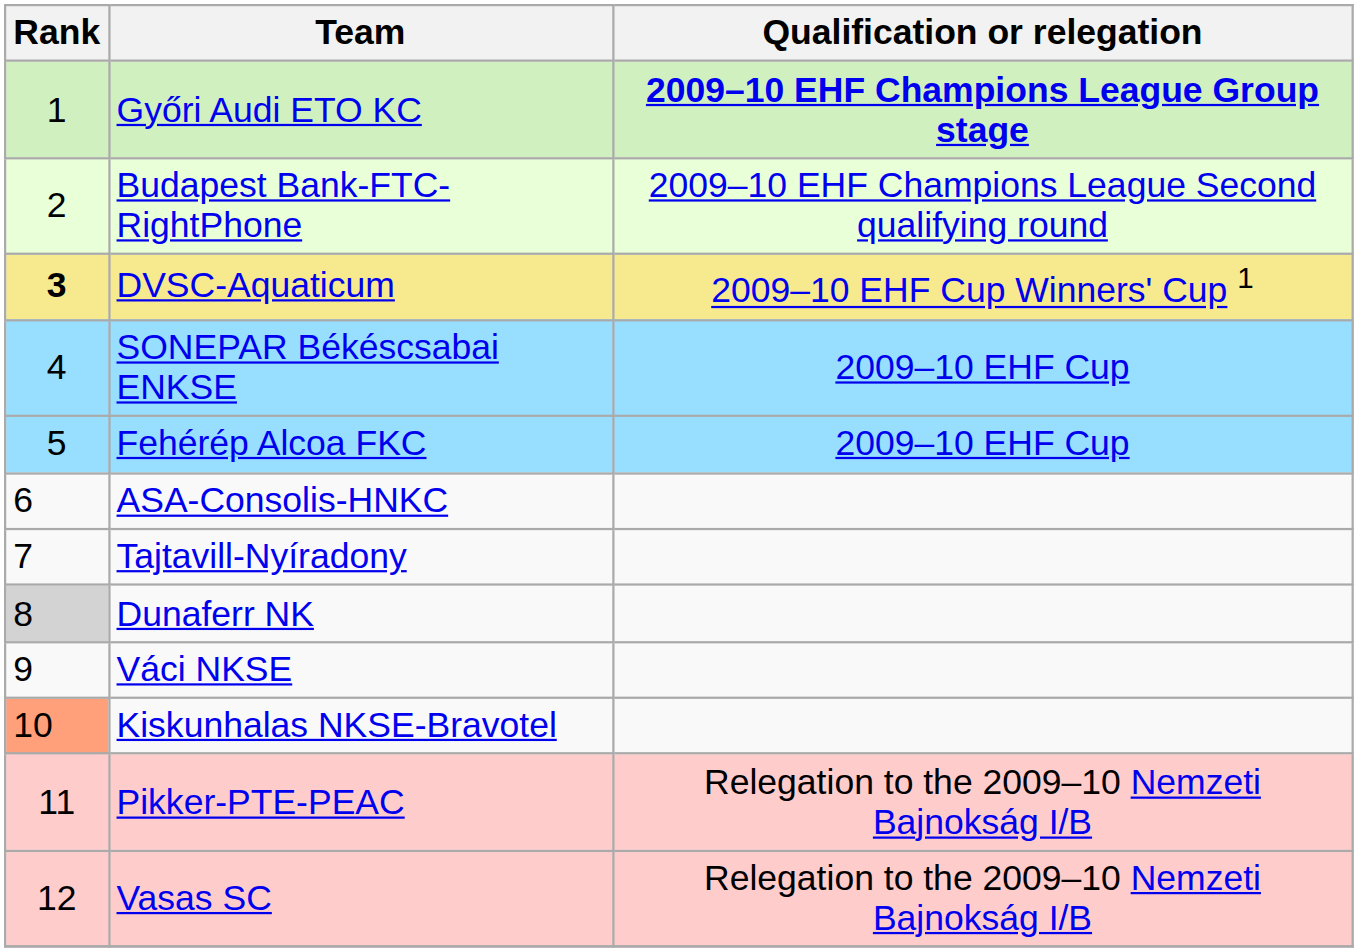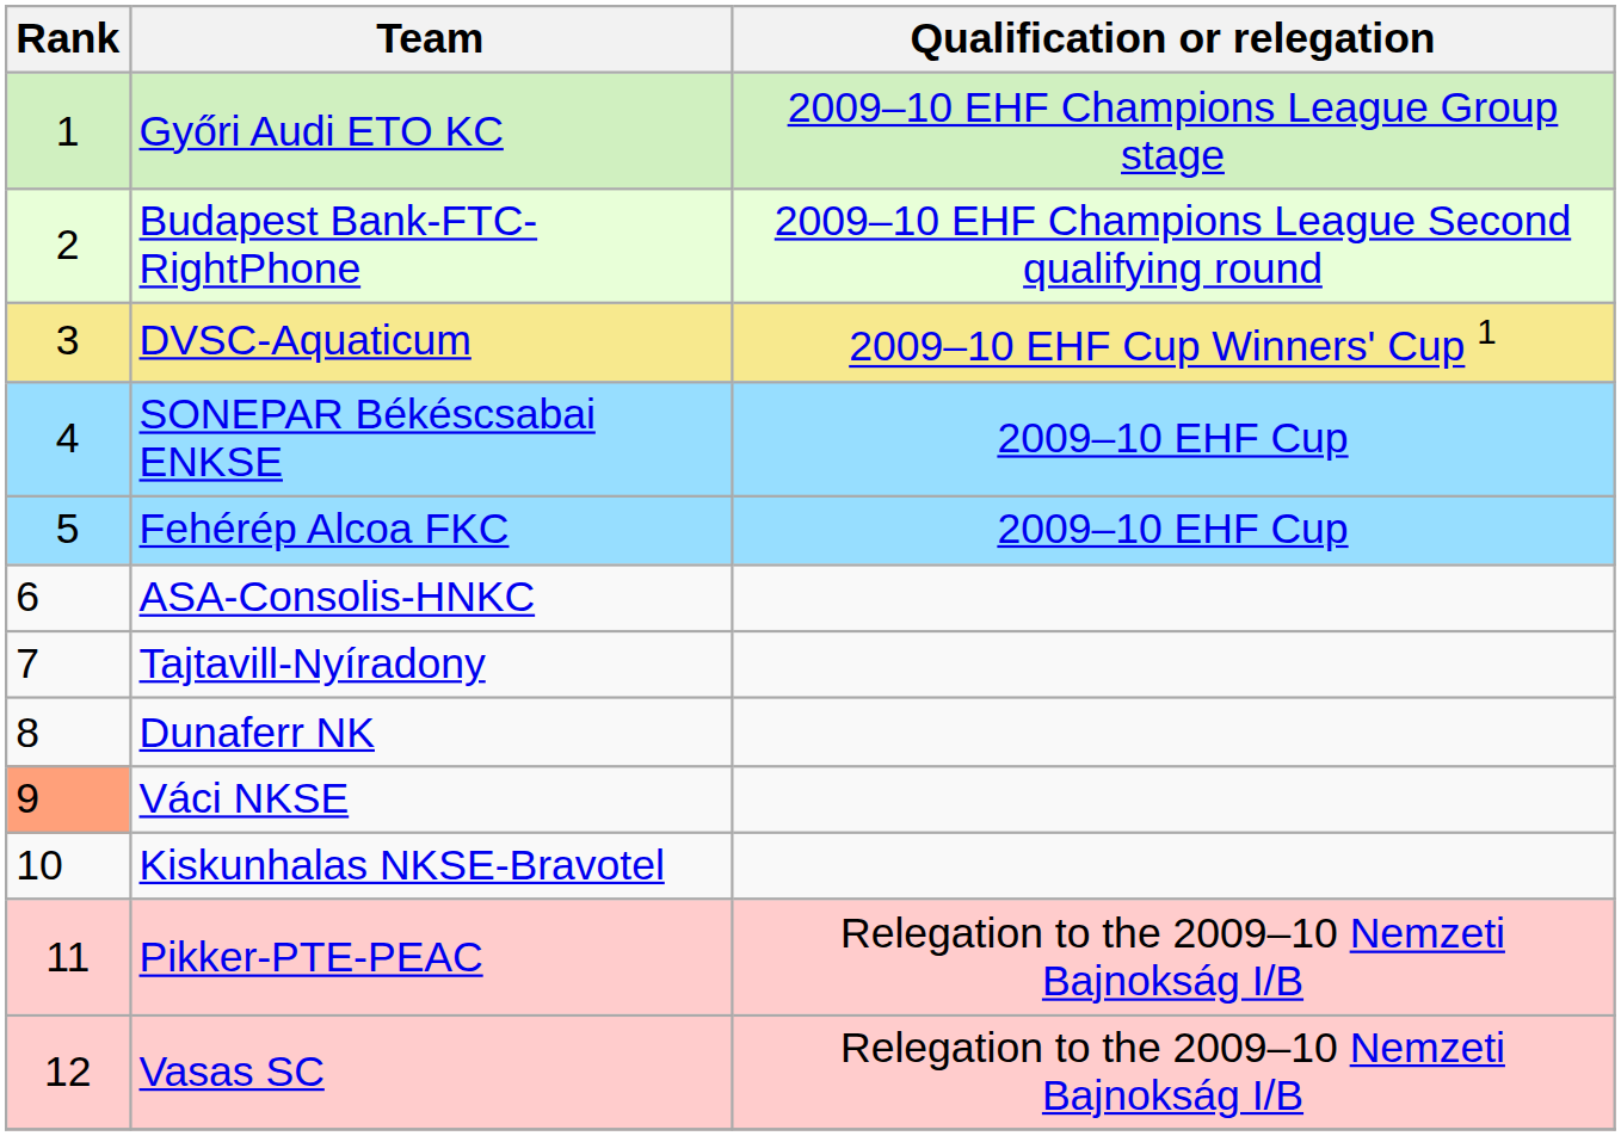Győri Audi ETO KC | Qualification or relegation: bold -> normal
DVSC-Aquaticum | Rank: bold -> normal
Dunaferr NK | Rank: lightgrey background -> no background
Váci NKSE | Rank: no background -> lightsalmon background
Kiskunhalas NKSE-Bravotel | Rank: lightsalmon background -> no background
